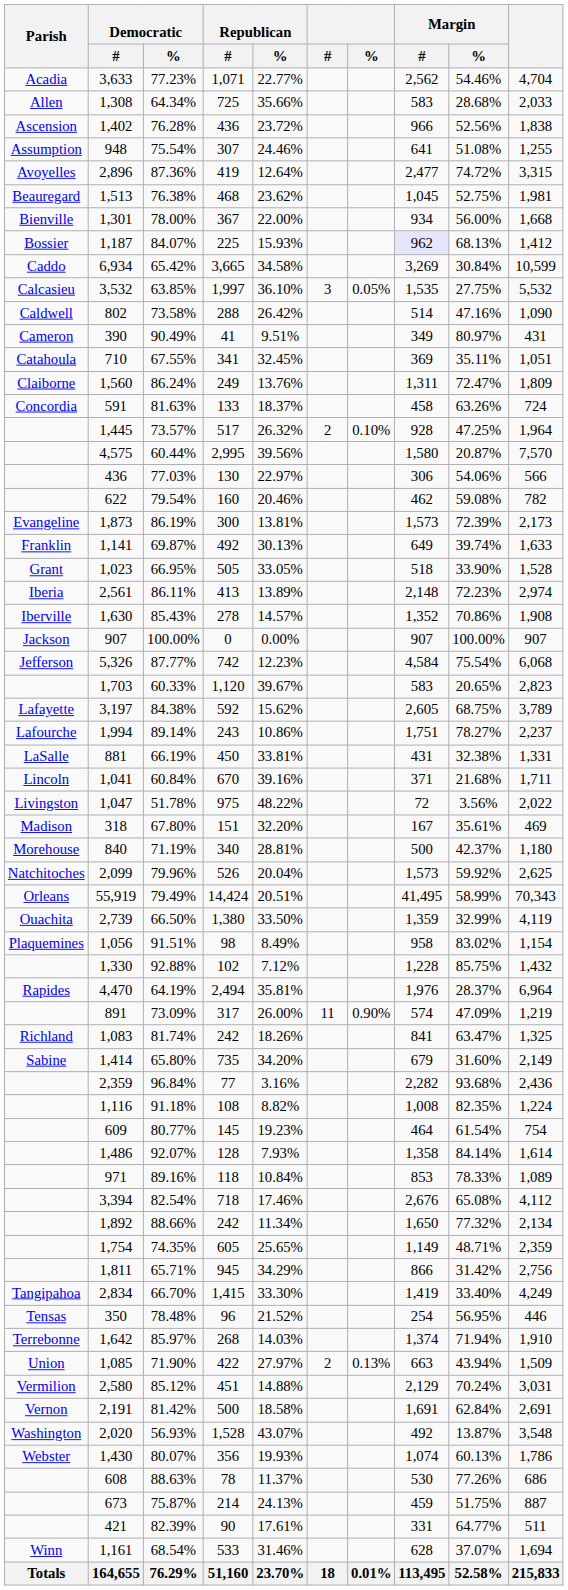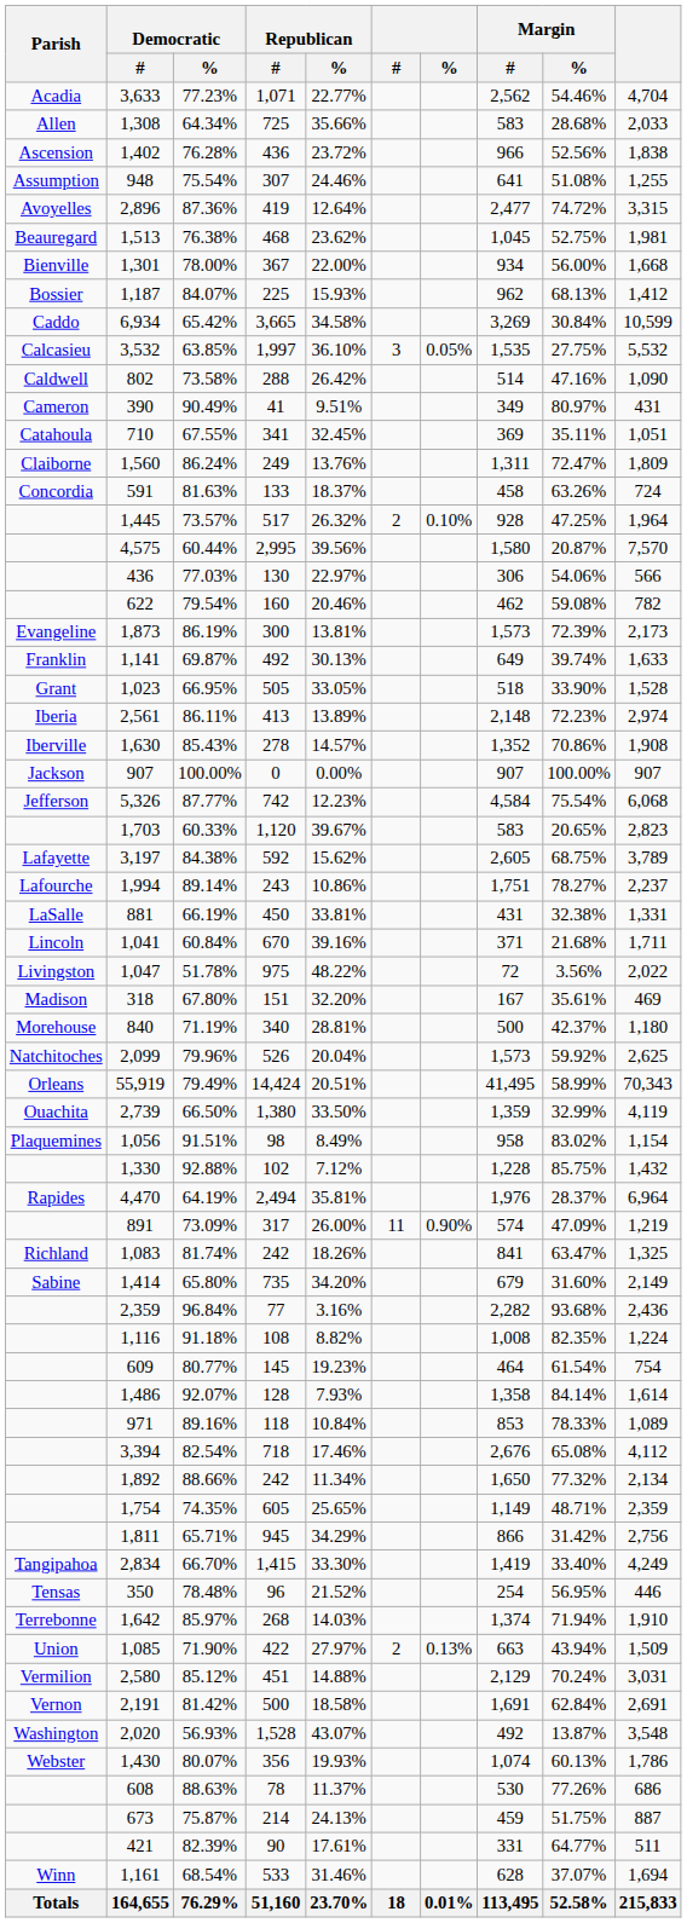1,187 | Margin / #: lavender background -> no background
